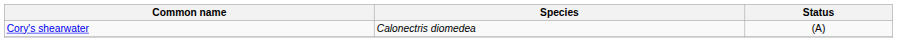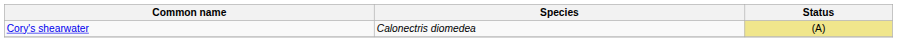Cory's shearwater | Status: no background -> khaki background
